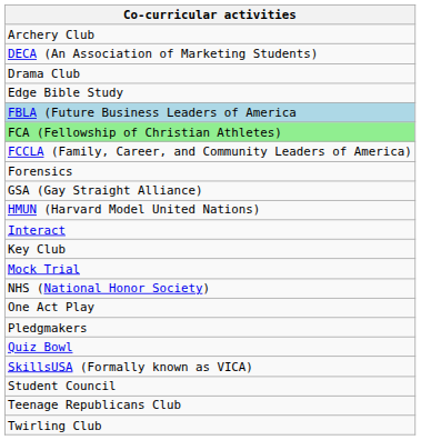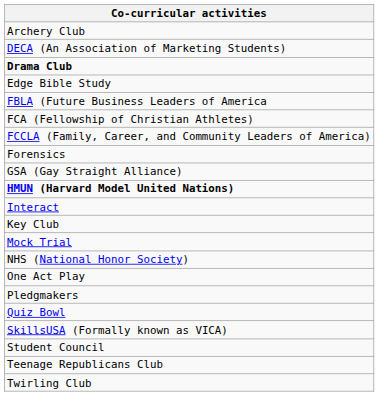row 4 | column 1: normal -> bold
row 6 | column 1: lightblue background -> no background
row 7 | column 1: lightgreen background -> no background
row 11 | column 1: normal -> bold
